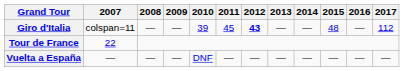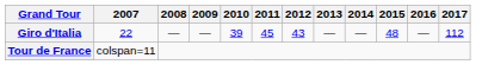Giro d'Italia | 2007: colspan=11 -> 22
Giro d'Italia | 2012: bold -> normal
Tour de France | 2007: 22 -> colspan=11
- row: Vuelta a España | — | — | — | DNF | — | — | — | — | — | — | —
